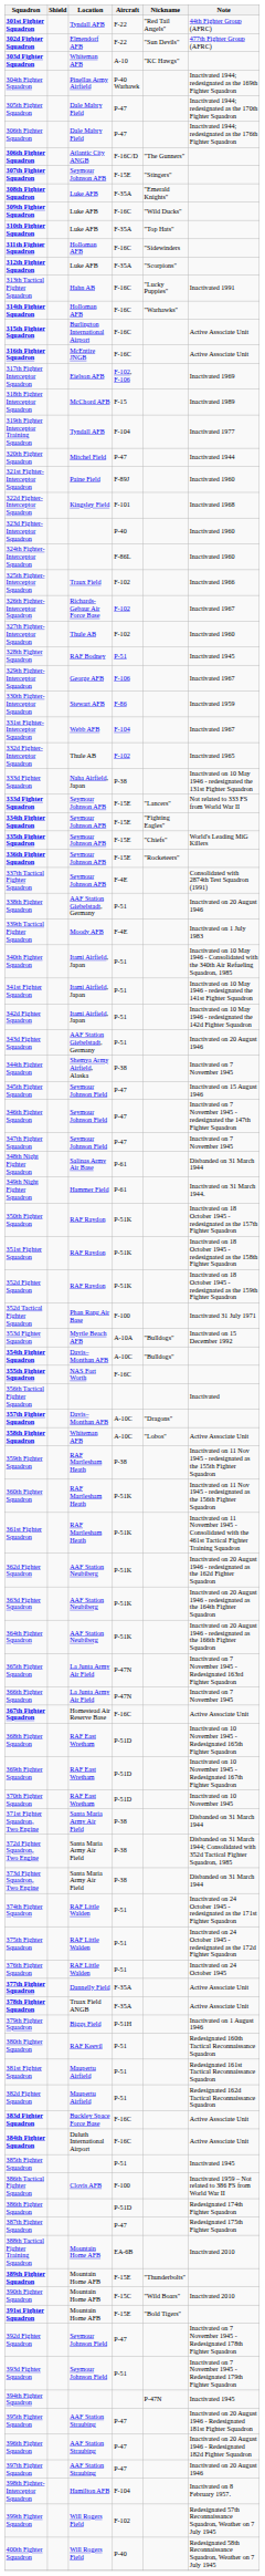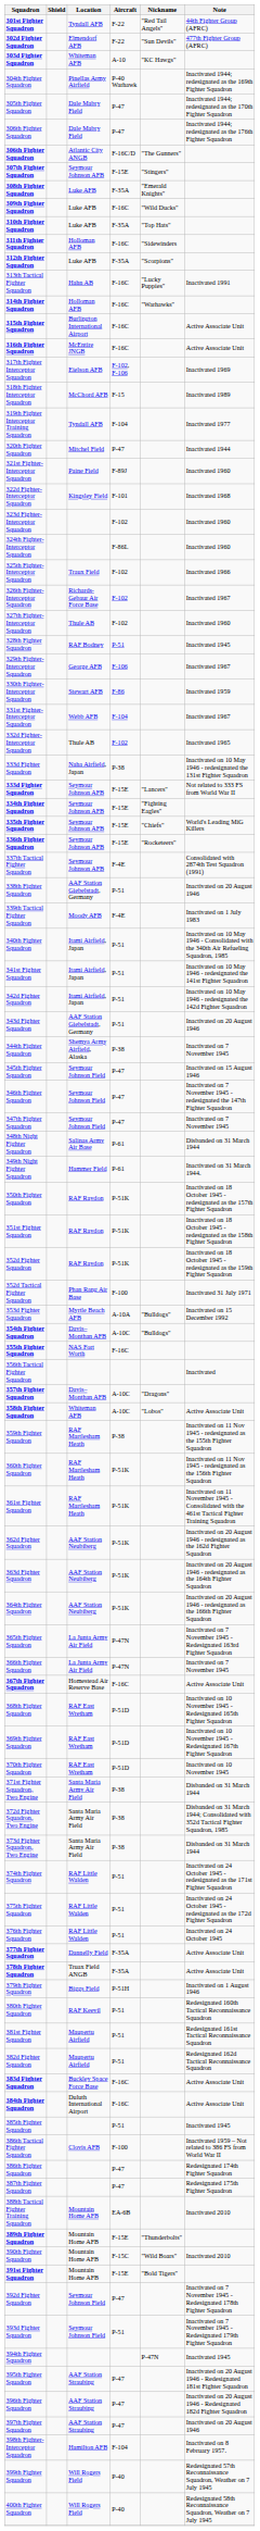323d Fighter-Interceptor Squadron | Aircraft: P-40 -> F-102
386th Fighter Squadron | Aircraft: P-51D -> P-47
399th Fighter Squadron | Aircraft: F-102 -> P-40
